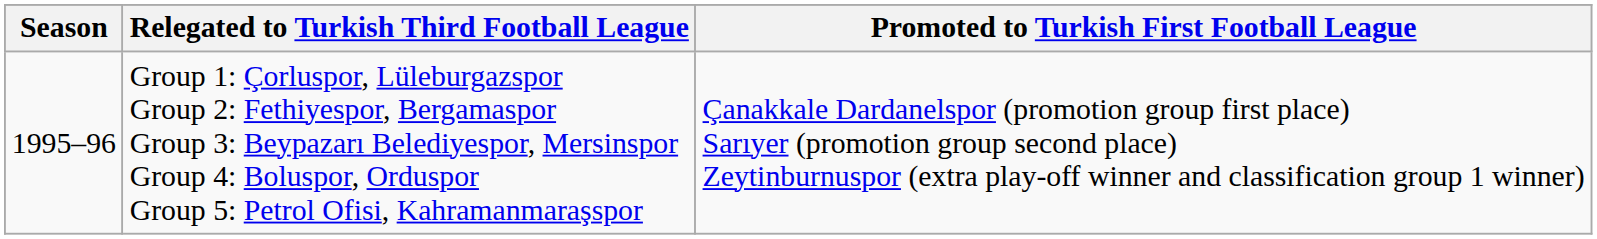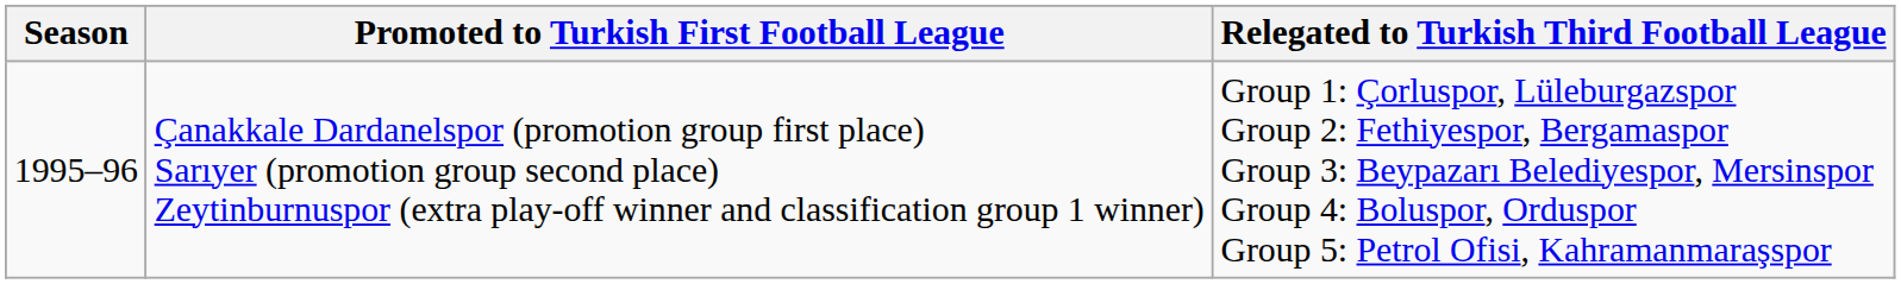columns swapped: Promoted to Turkish First Football League <-> Relegated to Turkish Third Football League
